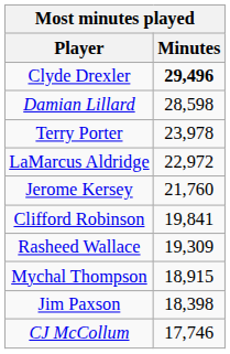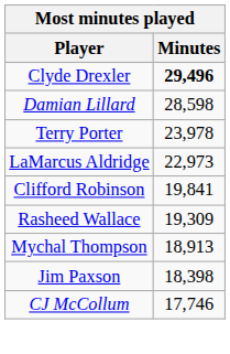LaMarcus Aldridge | Minutes: 22,972 -> 22,973
- row: Jerome Kersey | 21,760
Mychal Thompson | Minutes: 18,915 -> 18,913
